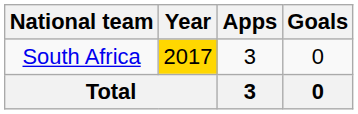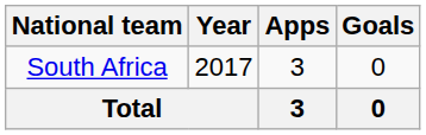South Africa | Year: gold background -> no background
